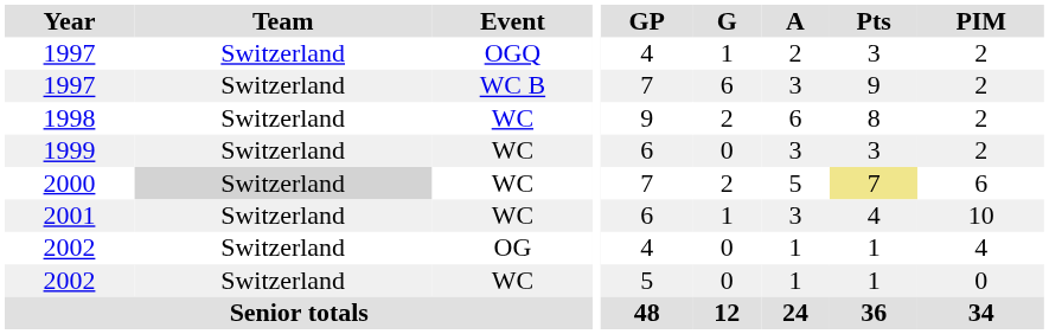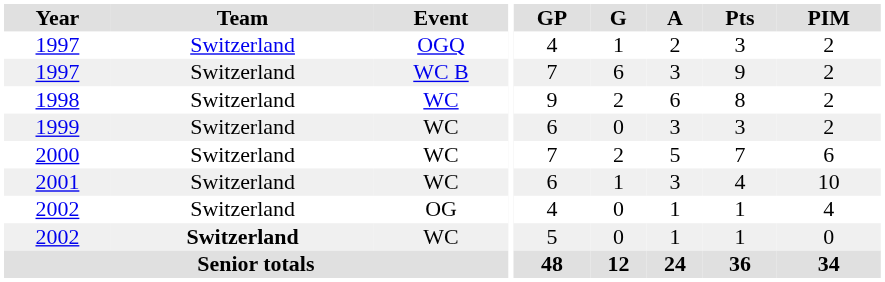2000 | Team: lightgrey background -> no background
2000 | Pts: khaki background -> no background
2002 / WC | Team: normal -> bold
